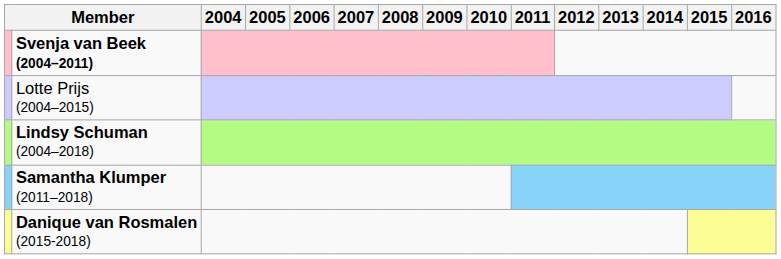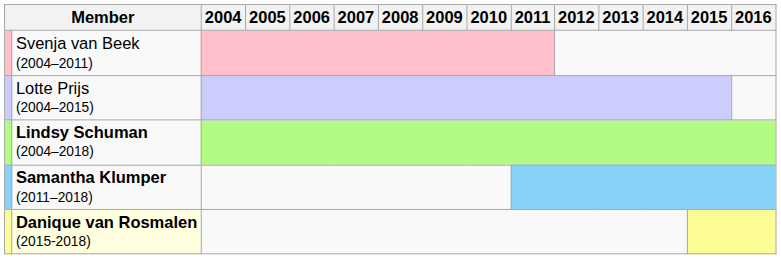Svenja van Beek (2004–2011) | column 2: bold -> normal
Danique van Rosmalen (2015-2018) | column 2: no background -> lightyellow background
